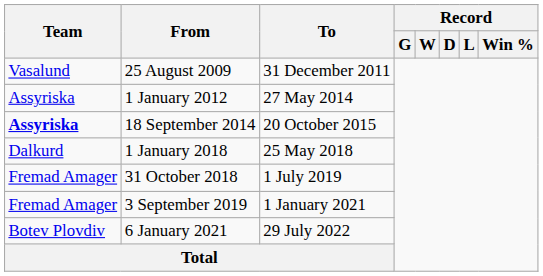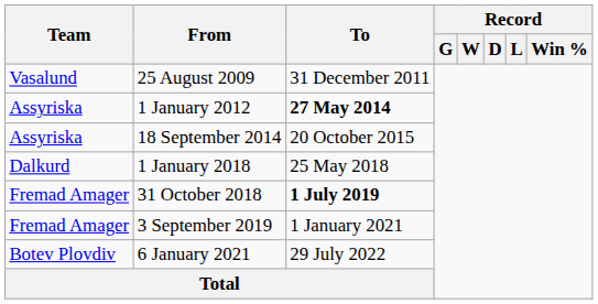1 January 2012 | To: normal -> bold
18 September 2014 | Team: bold -> normal
31 October 2018 | To: normal -> bold
